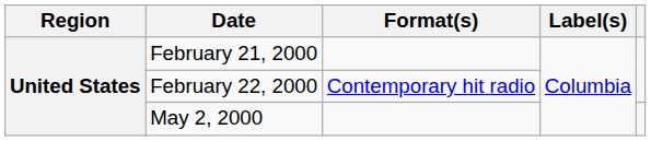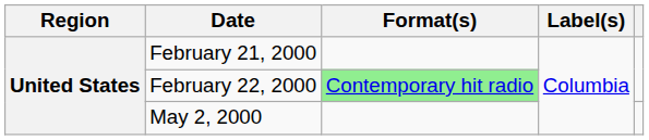February 22, 2000 | Format(s): no background -> lightgreen background
